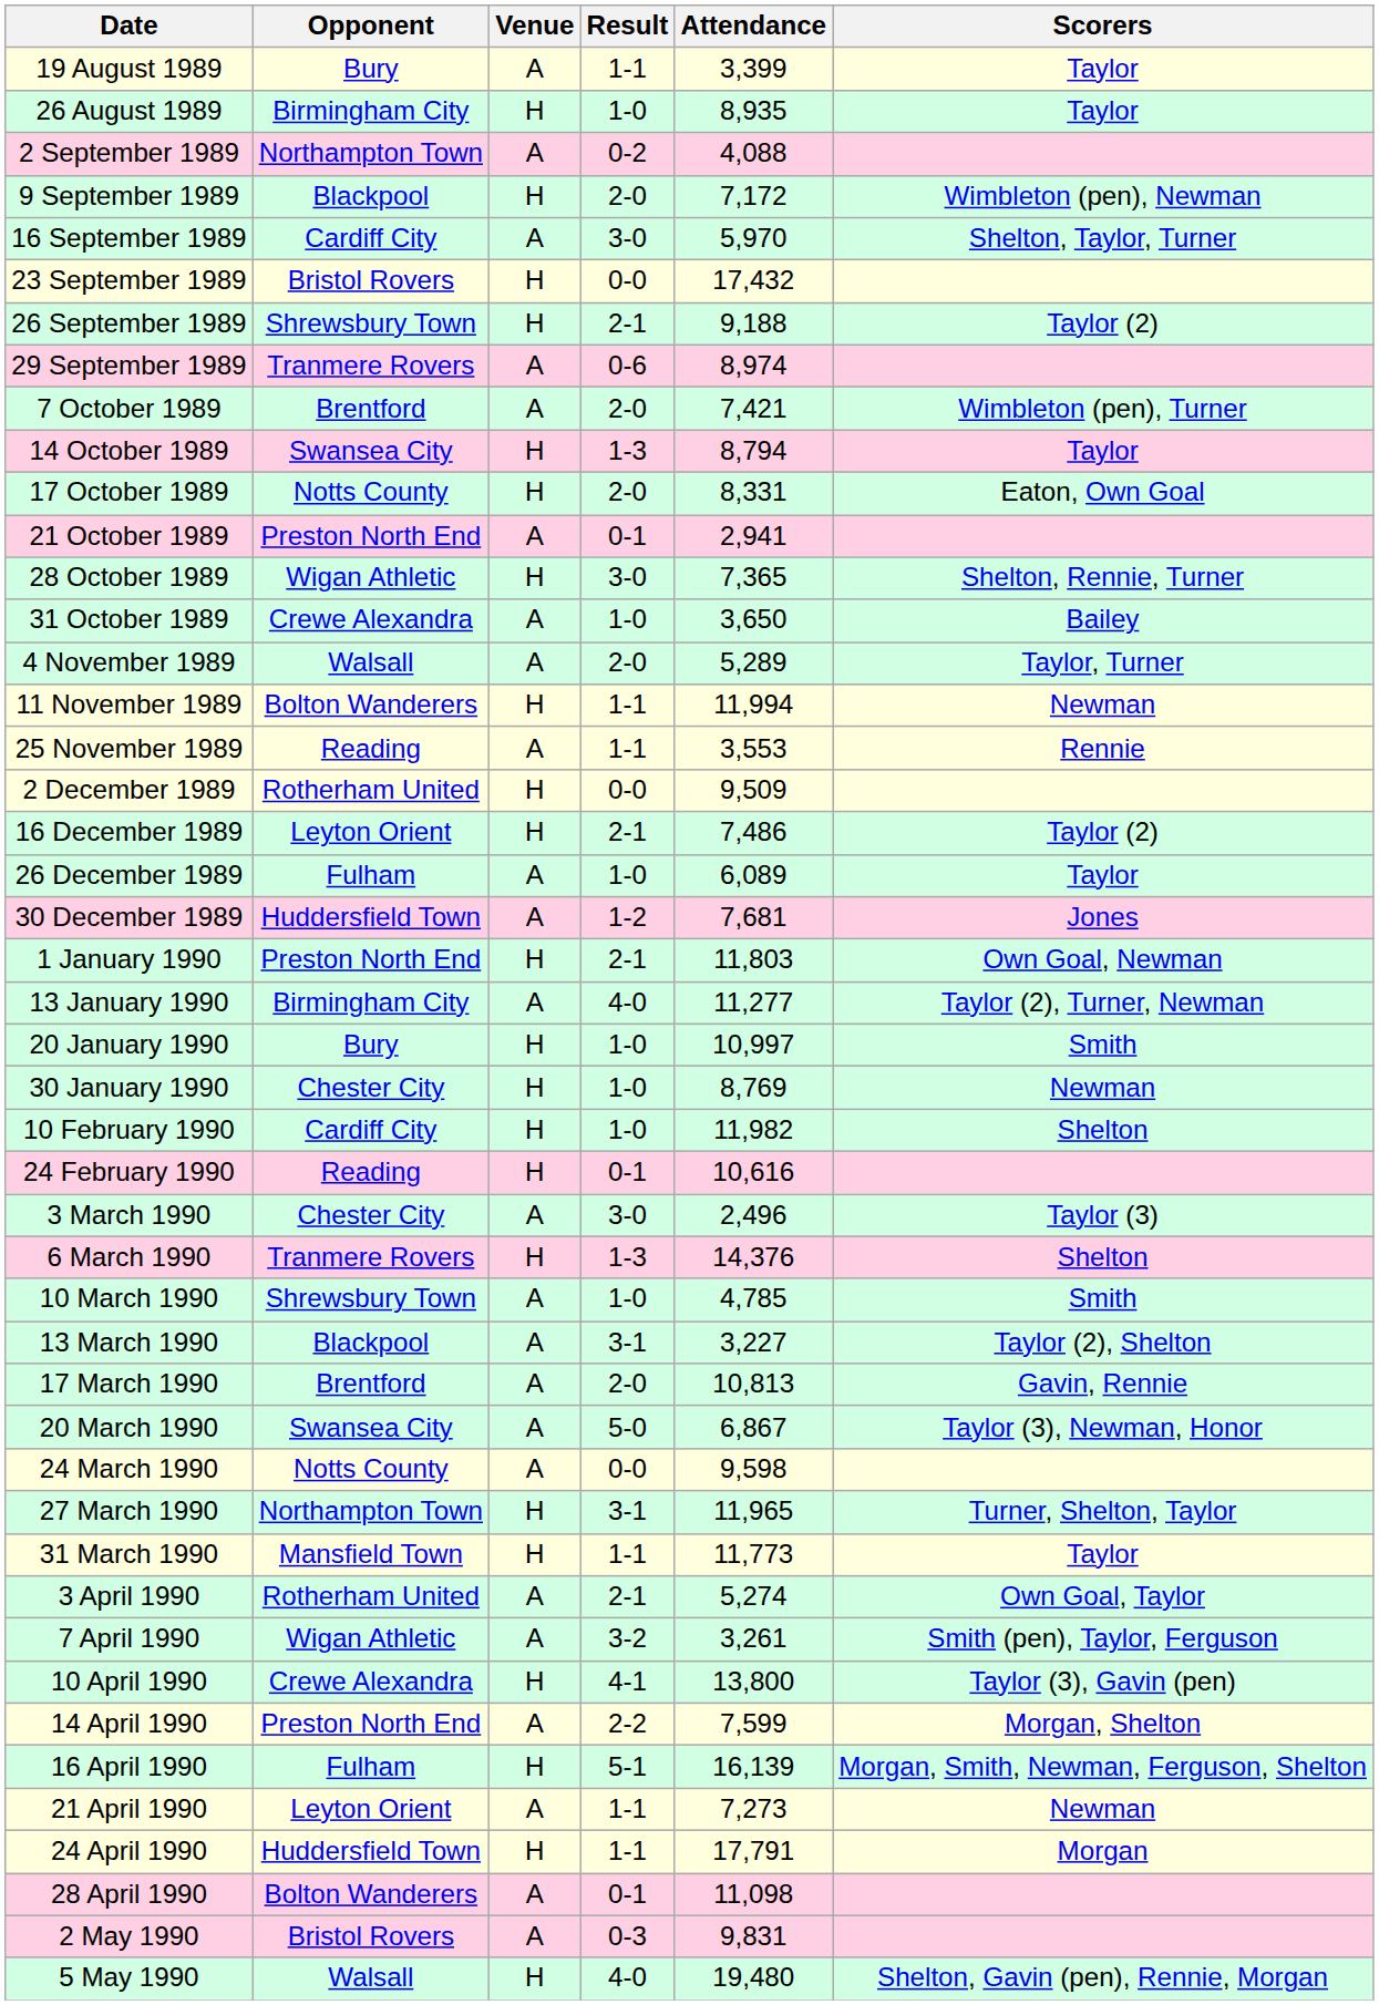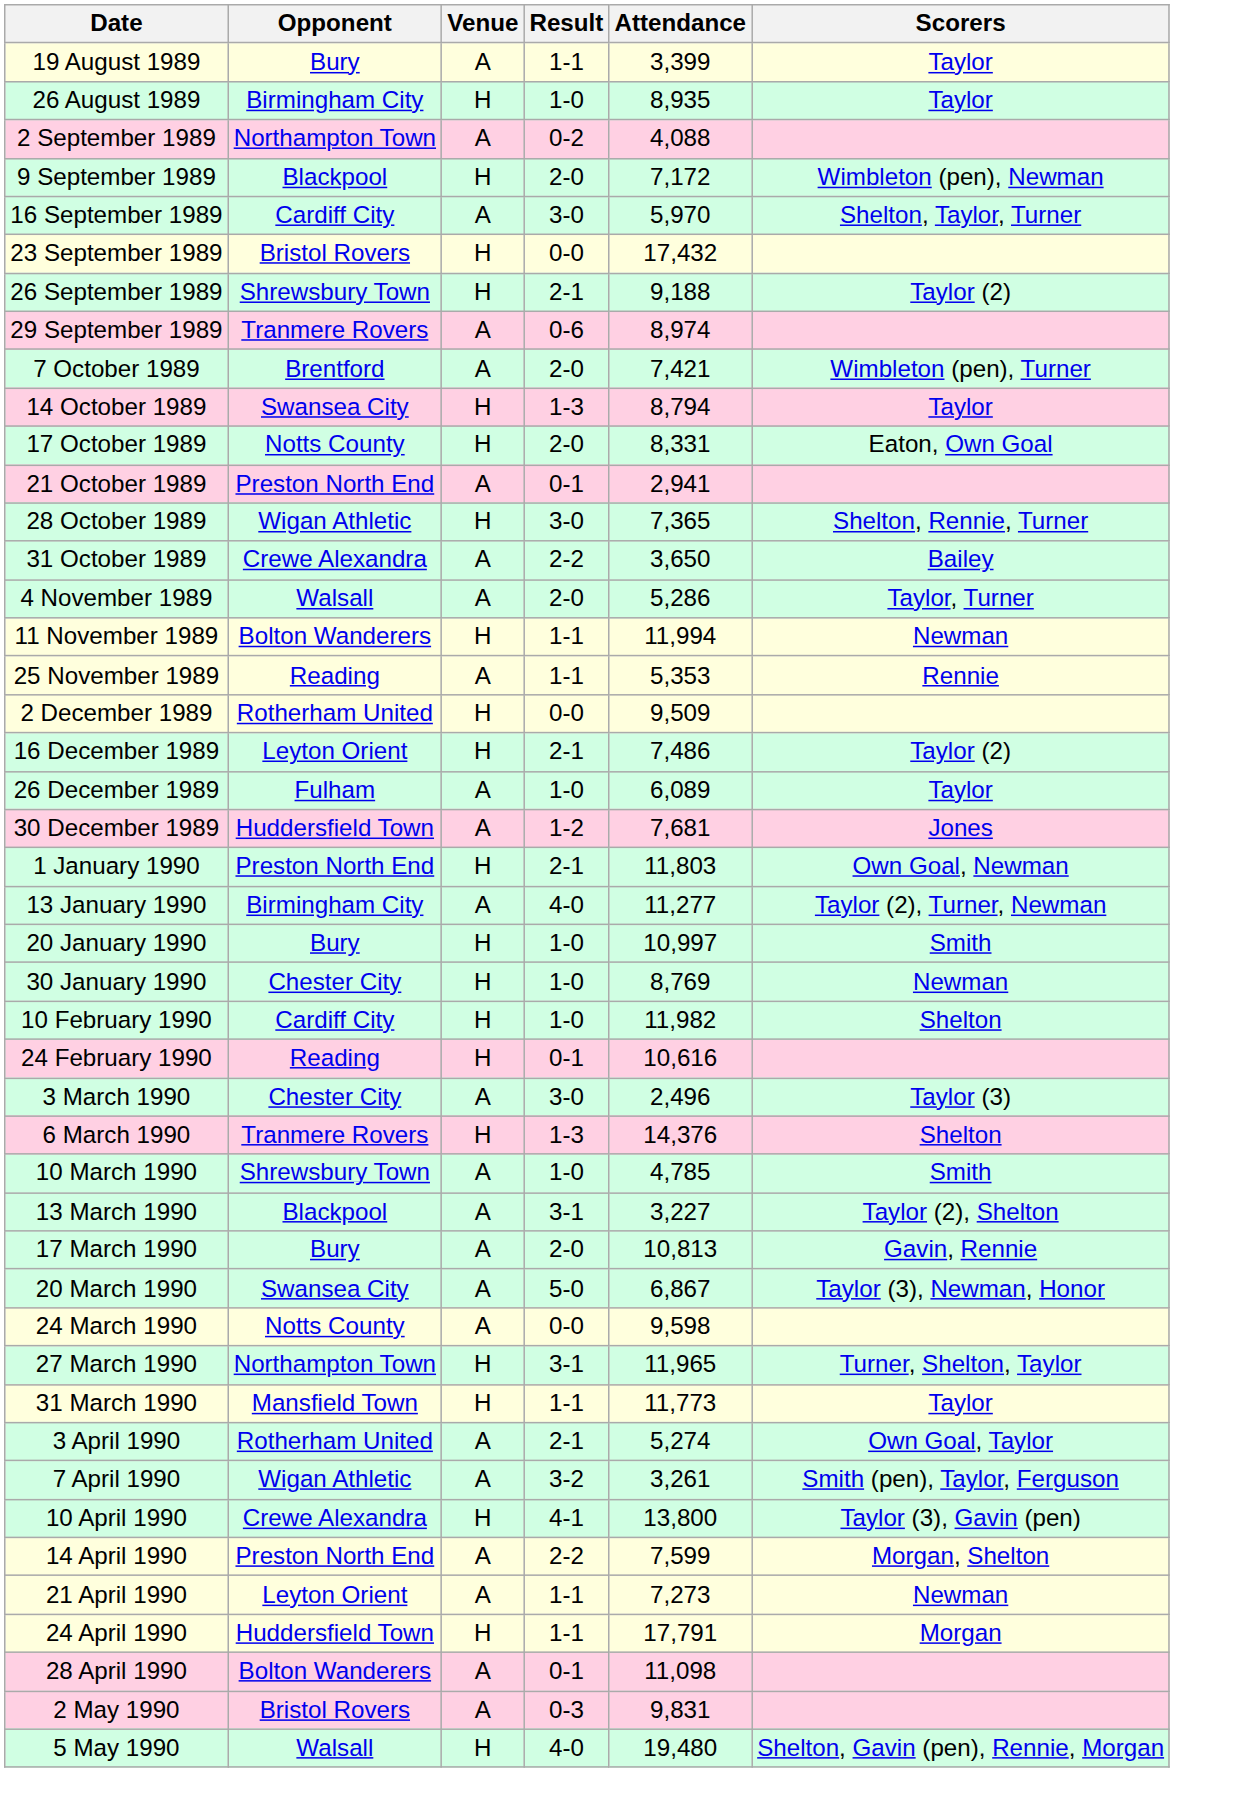31 October 1989 | Result: 1-0 -> 2-2
4 November 1989 | Attendance: 5,289 -> 5,286
25 November 1989 | Attendance: 3,553 -> 5,353
17 March 1990 | Opponent: Brentford -> Bury
- row: 16 April 1990 | Fulham | H | 5-1 | 16,139 | Morgan, Smith, Newman, Ferguson, Shelton
